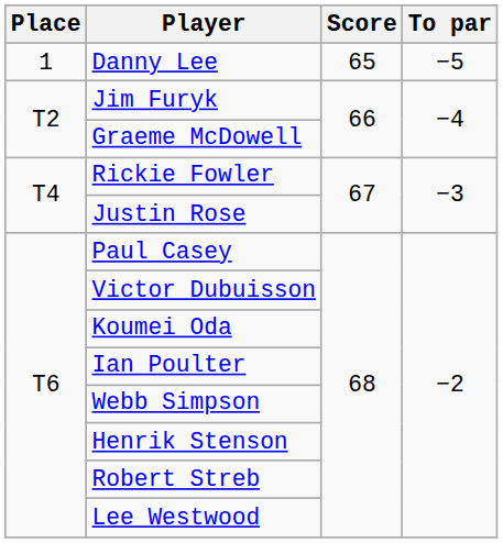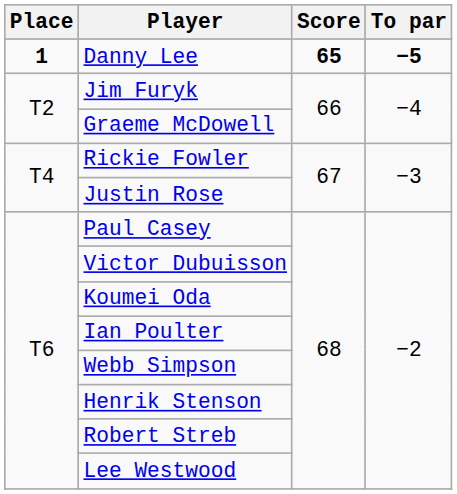Danny Lee | Place: normal -> bold
Danny Lee | Score: normal -> bold
Danny Lee | To par: normal -> bold
